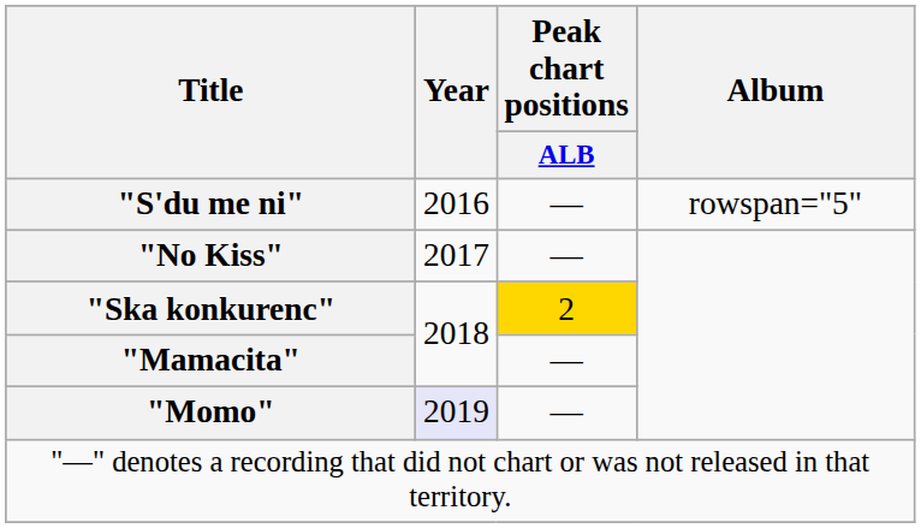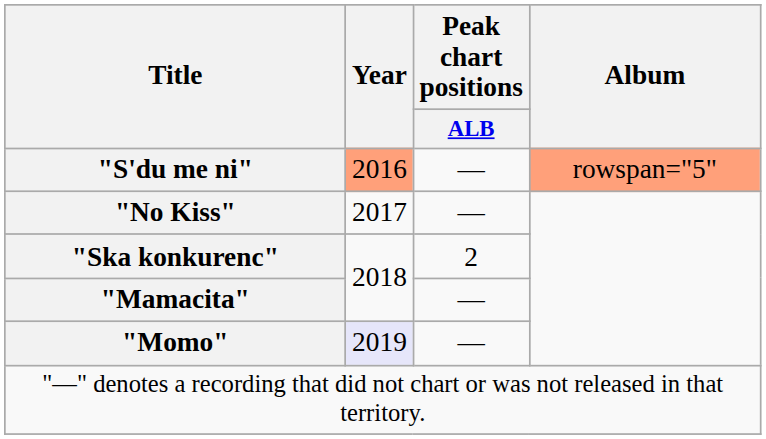"S'du me ni" | Year: no background -> lightsalmon background
"S'du me ni" | Album: no background -> lightsalmon background
"Ska konkurenc" | Peak chart positions / ALB: gold background -> no background
